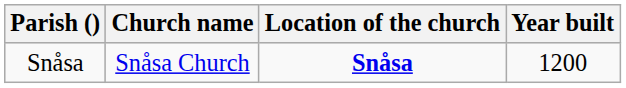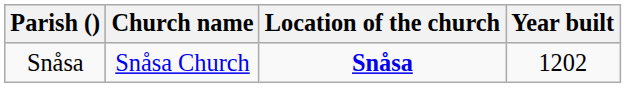row 2 | Year built: 1200 -> 1202
